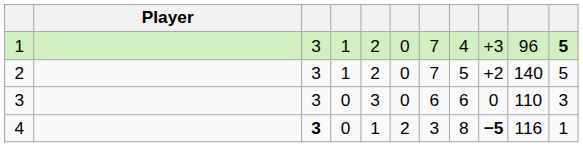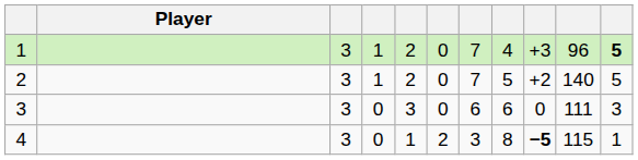row 4 | column 10: 110 -> 111
row 5 | column 3: bold -> normal
row 5 | column 10: 116 -> 115
